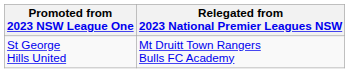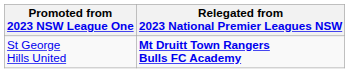St George Hills United | Relegated from 2023 National Premier Leagues NSW: normal -> bold
